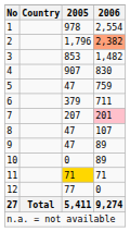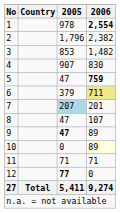1 | 2006: normal -> bold
2 | 2006: lightsalmon background -> no background
5 | 2006: normal -> bold
6 | 2006: no background -> khaki background
7 | 2005: no background -> lightblue background
7 | 2006: pink background -> no background
9 | 2005: normal -> bold
10 | 2006: no background -> lightyellow background
11 | 2005: gold background -> no background
12 | 2005: normal -> bold
